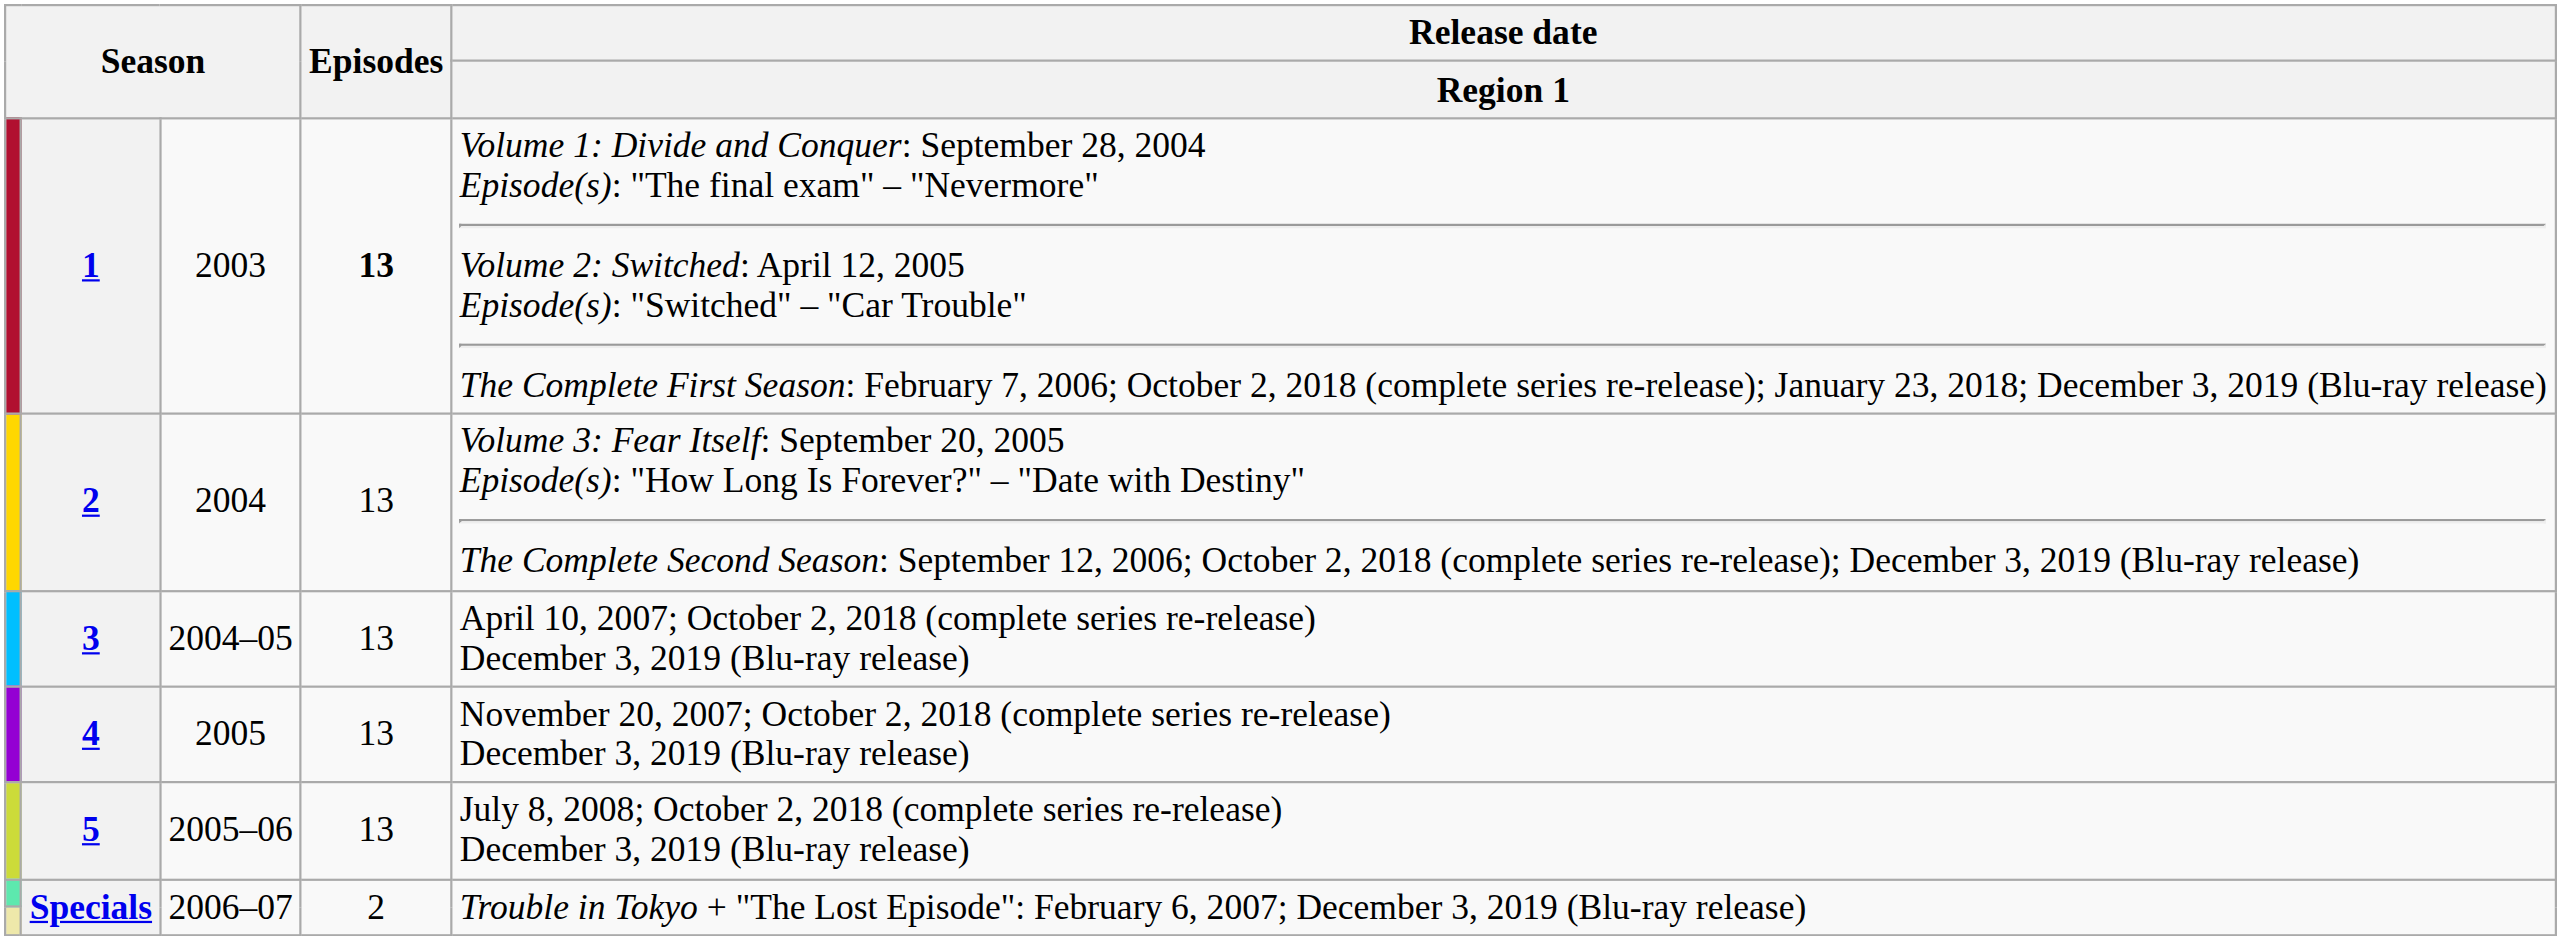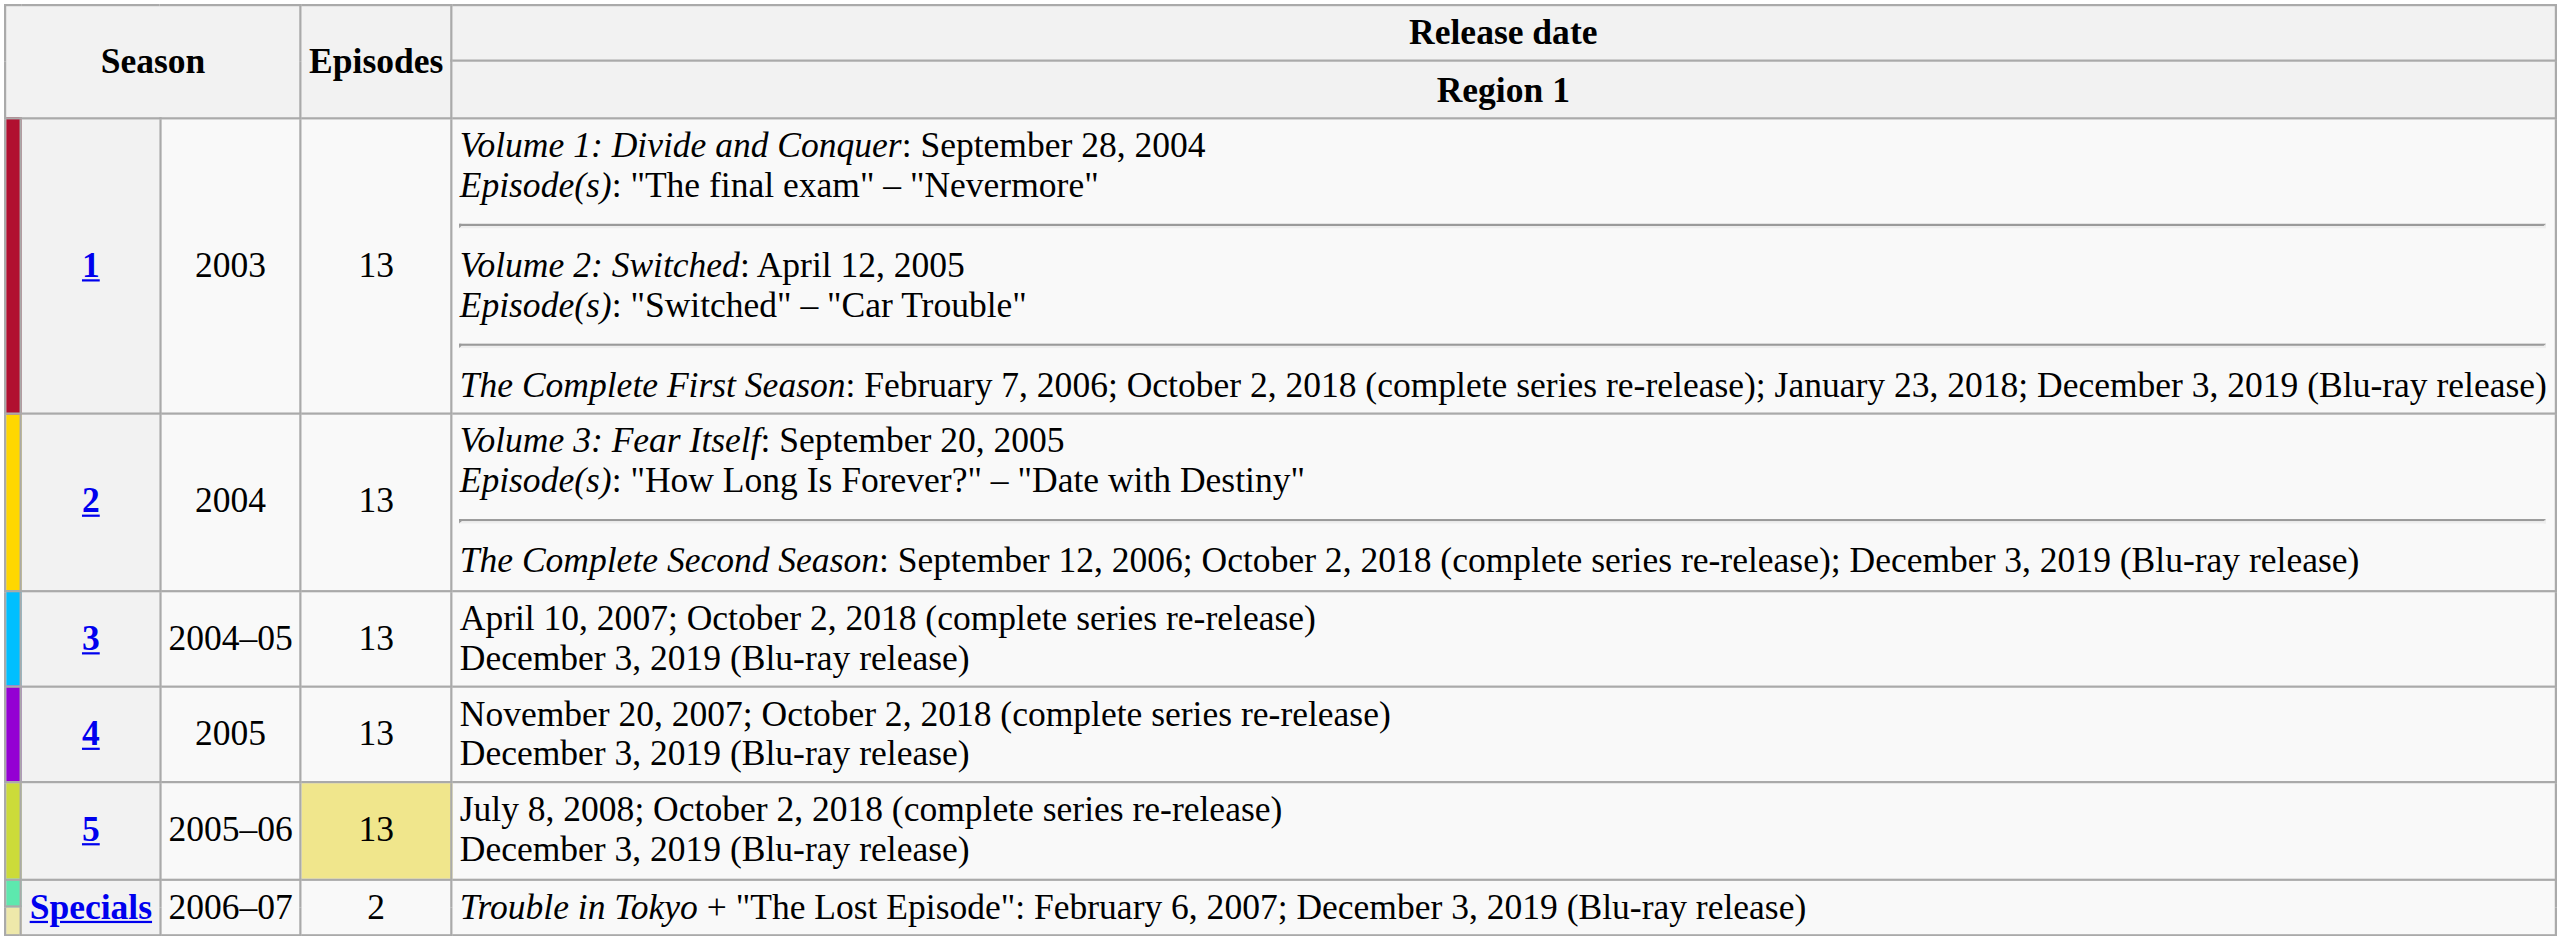1 | Episodes: bold -> normal
5 | Episodes: no background -> khaki background
